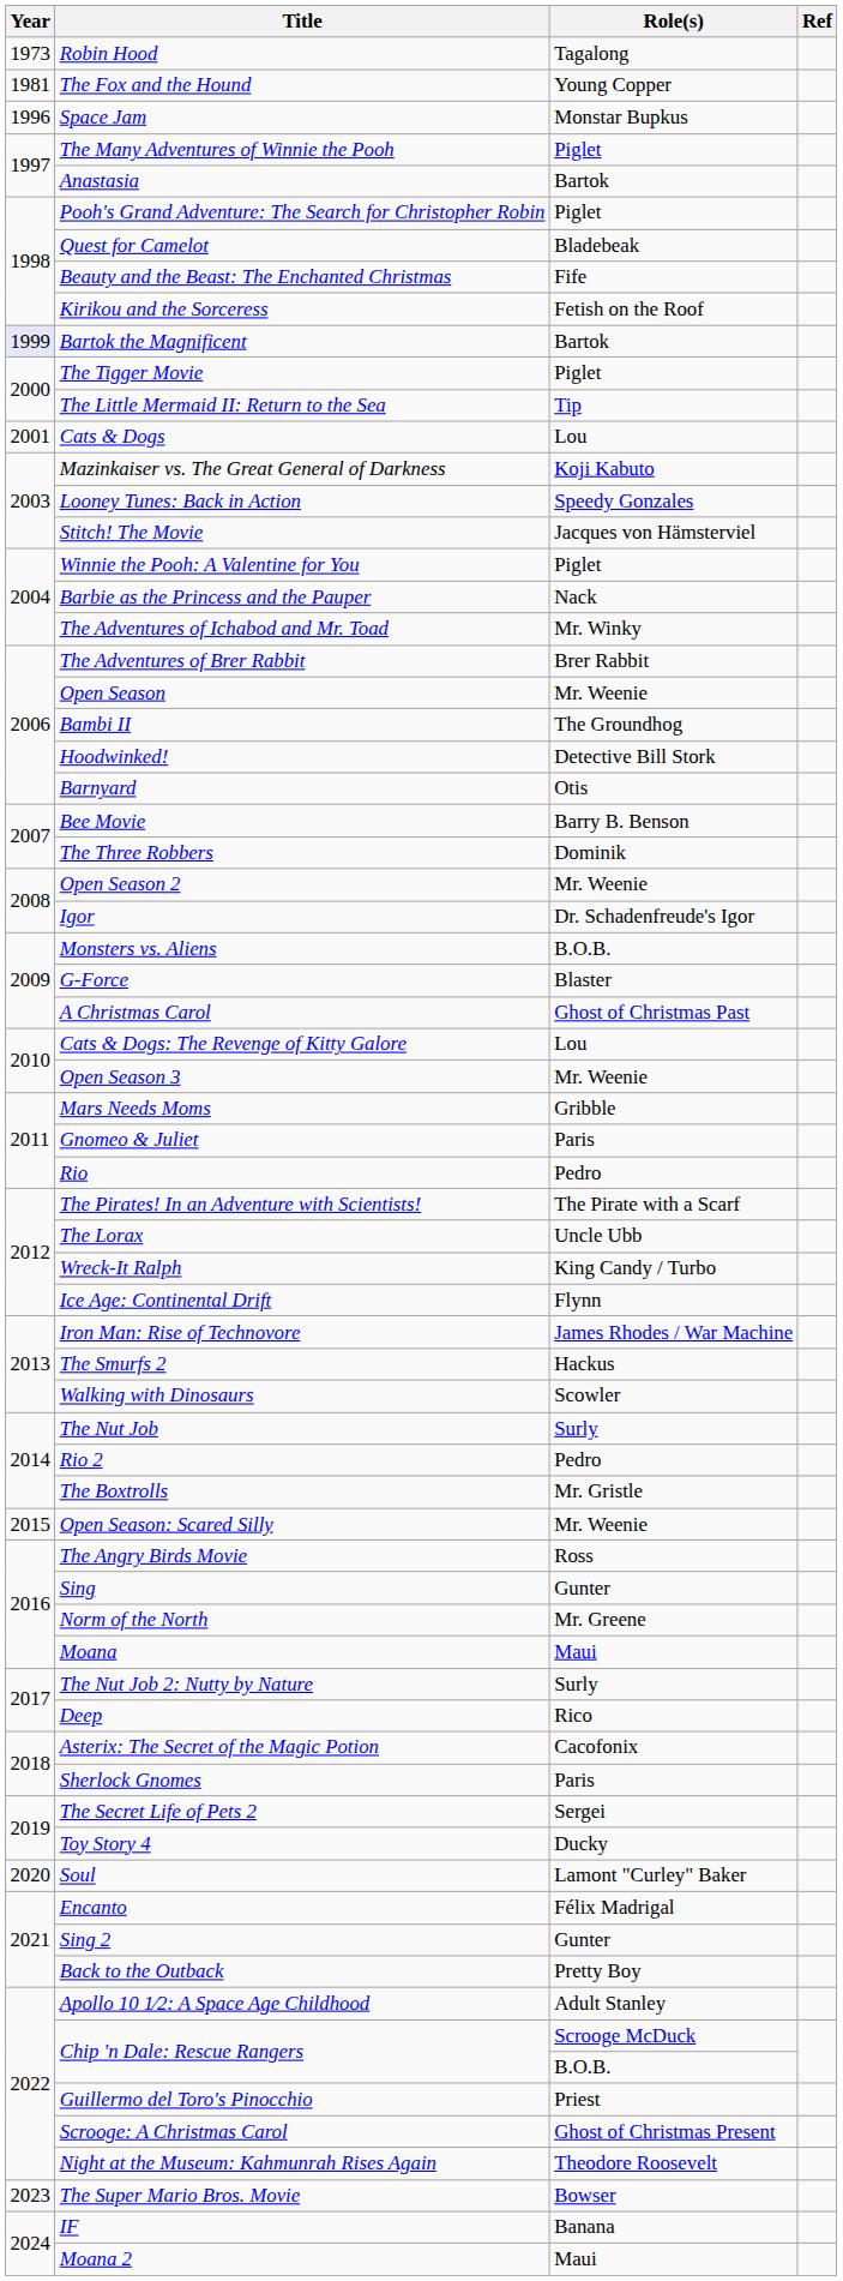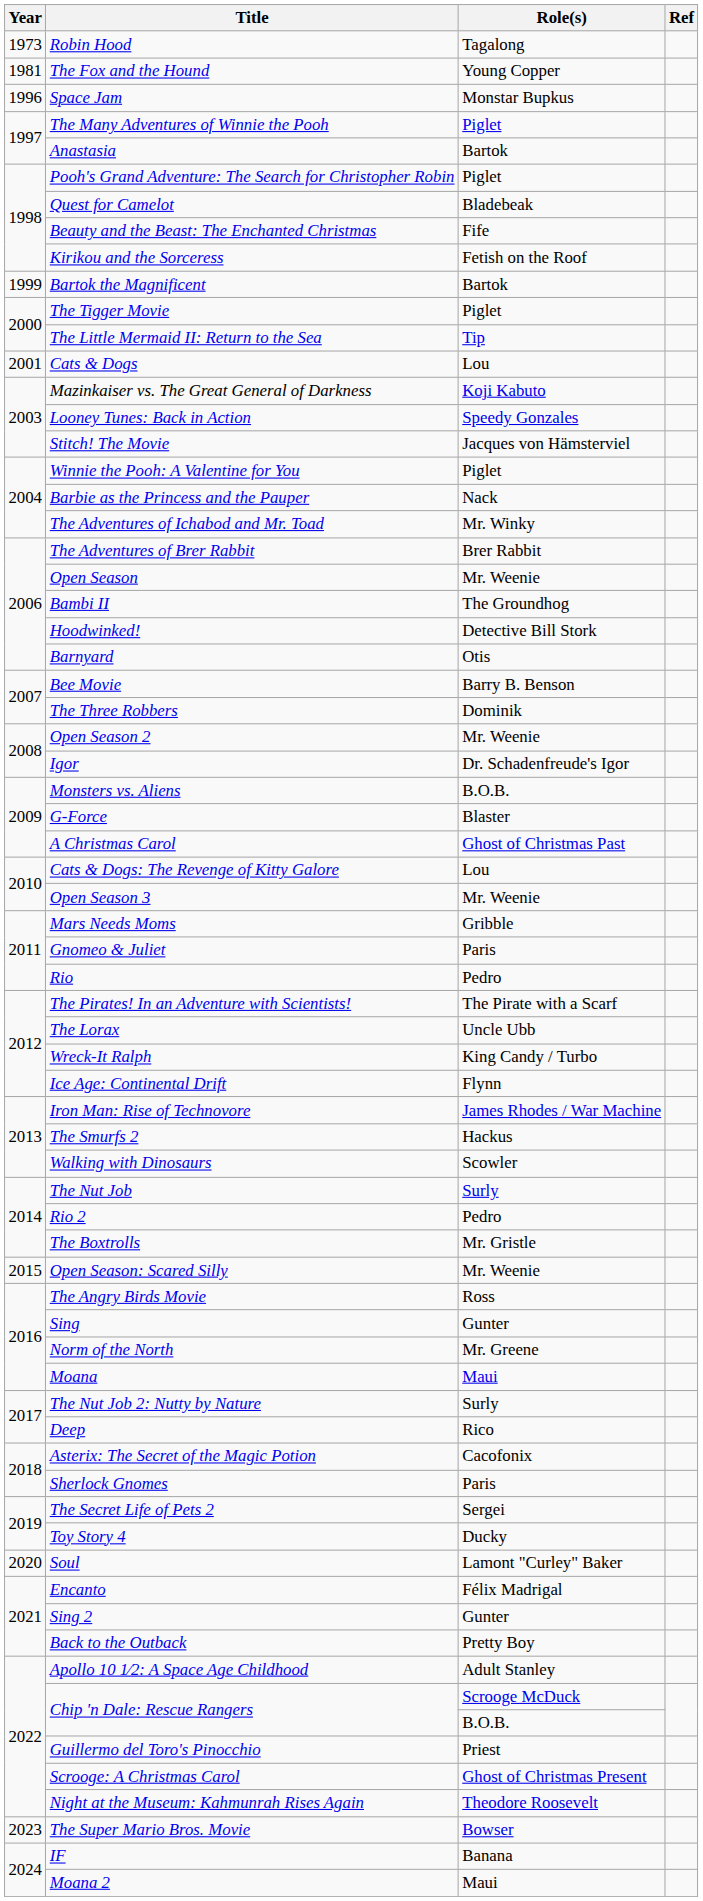Bartok the Magnificent | Year: lavender background -> no background
